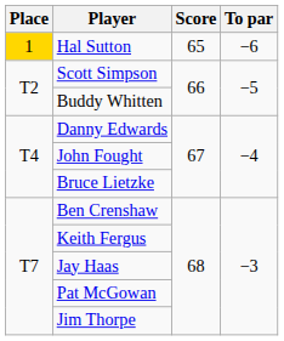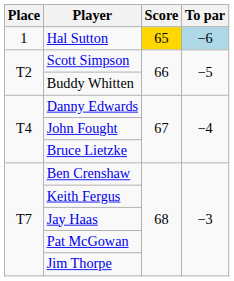Hal Sutton | Place: gold background -> no background
Hal Sutton | Score: no background -> gold background
Hal Sutton | To par: no background -> lightblue background
